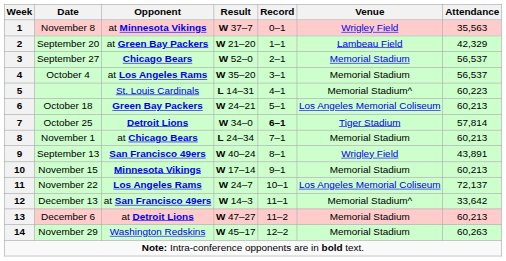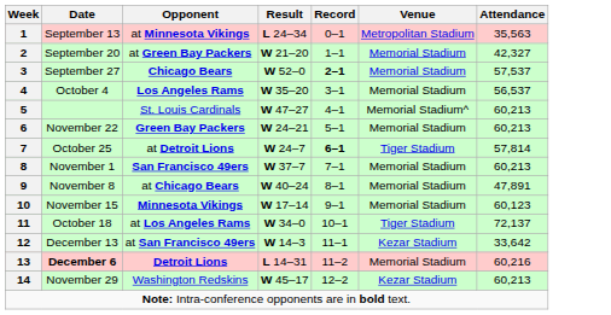1 | Date: November 8 -> September 13
1 | Result: W 37–7 -> L 24–34
1 | Venue: Wrigley Field -> Metropolitan Stadium
2 | Venue: Lambeau Field -> Memorial Stadium
2 | Attendance: 42,329 -> 42,327
3 | Record: normal -> bold
3 | Attendance: 56,537 -> 57,537
4 | Opponent: at Los Angeles Rams -> Los Angeles Rams
5 | Result: L 14–31 -> W 47–27
5 | Attendance: 60,223 -> 60,213
6 | Date: October 18 -> November 22
6 | Venue: Los Angeles Memorial Coliseum -> Memorial Stadium
7 | Opponent: Detroit Lions -> at Detroit Lions
7 | Result: W 34–0 -> W 24–7
8 | Opponent: at Chicago Bears -> San Francisco 49ers
8 | Result: L 24–34 -> W 37–7
9 | Date: September 13 -> November 8
9 | Opponent: San Francisco 49ers -> at Chicago Bears
9 | Venue: Wrigley Field -> Memorial Stadium
9 | Attendance: 43,891 -> 47,891
10 | Attendance: 60,213 -> 60,123
11 | Date: November 22 -> October 18
11 | Opponent: Los Angeles Rams -> at Los Angeles Rams
11 | Result: W 24–7 -> W 34–0
11 | Venue: Los Angeles Memorial Coliseum -> Tiger Stadium
12 | Venue: Memorial Stadium^ -> Kezar Stadium
13 | Date: normal -> bold
13 | Opponent: at Detroit Lions -> Detroit Lions
13 | Result: W 47–27 -> L 14–31
13 | Attendance: 60,213 -> 60,216
14 | Venue: Memorial Stadium -> Kezar Stadium
14 | Attendance: 60,263 -> 60,213
